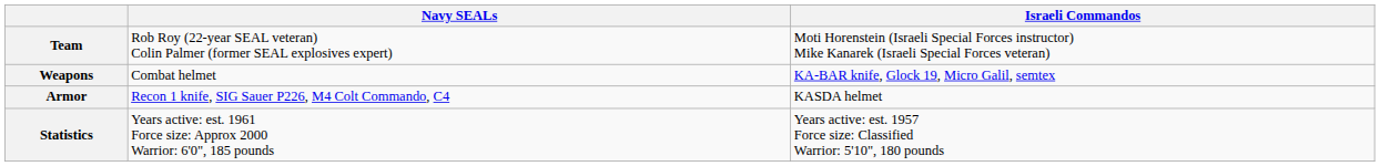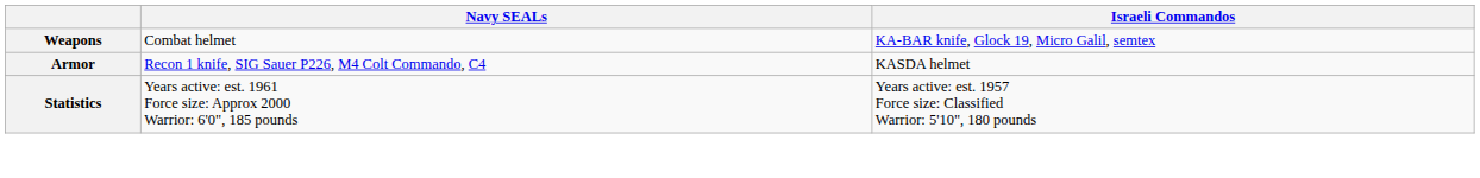- row: Team | Rob Roy (22-year SEAL veteran) Colin Palmer (former SEAL explosives expert) | Moti Horenstein (Israeli Special Forces instructor) Mike Kanarek (Israeli Special Forces veteran)
